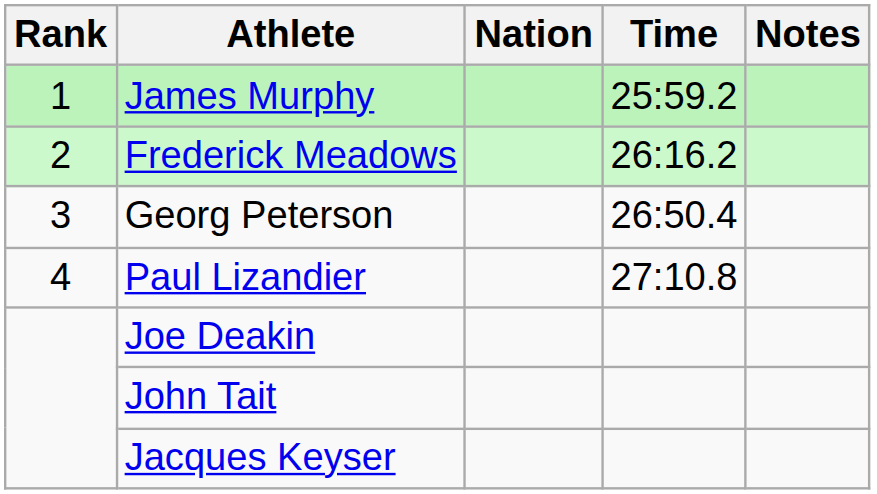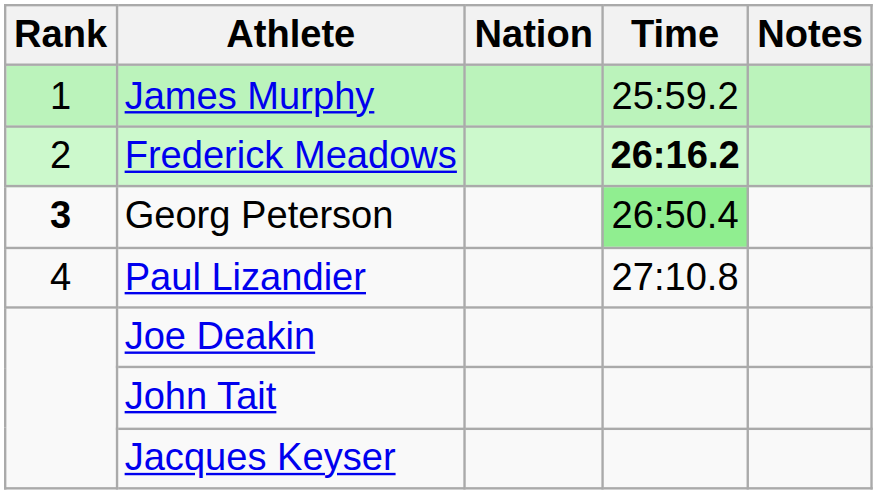Frederick Meadows | Time: normal -> bold
Georg Peterson | Rank: normal -> bold
Georg Peterson | Time: no background -> lightgreen background
